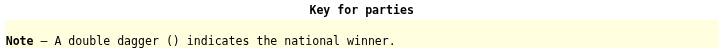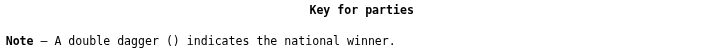row 2 | column 1: lightyellow background -> no background
